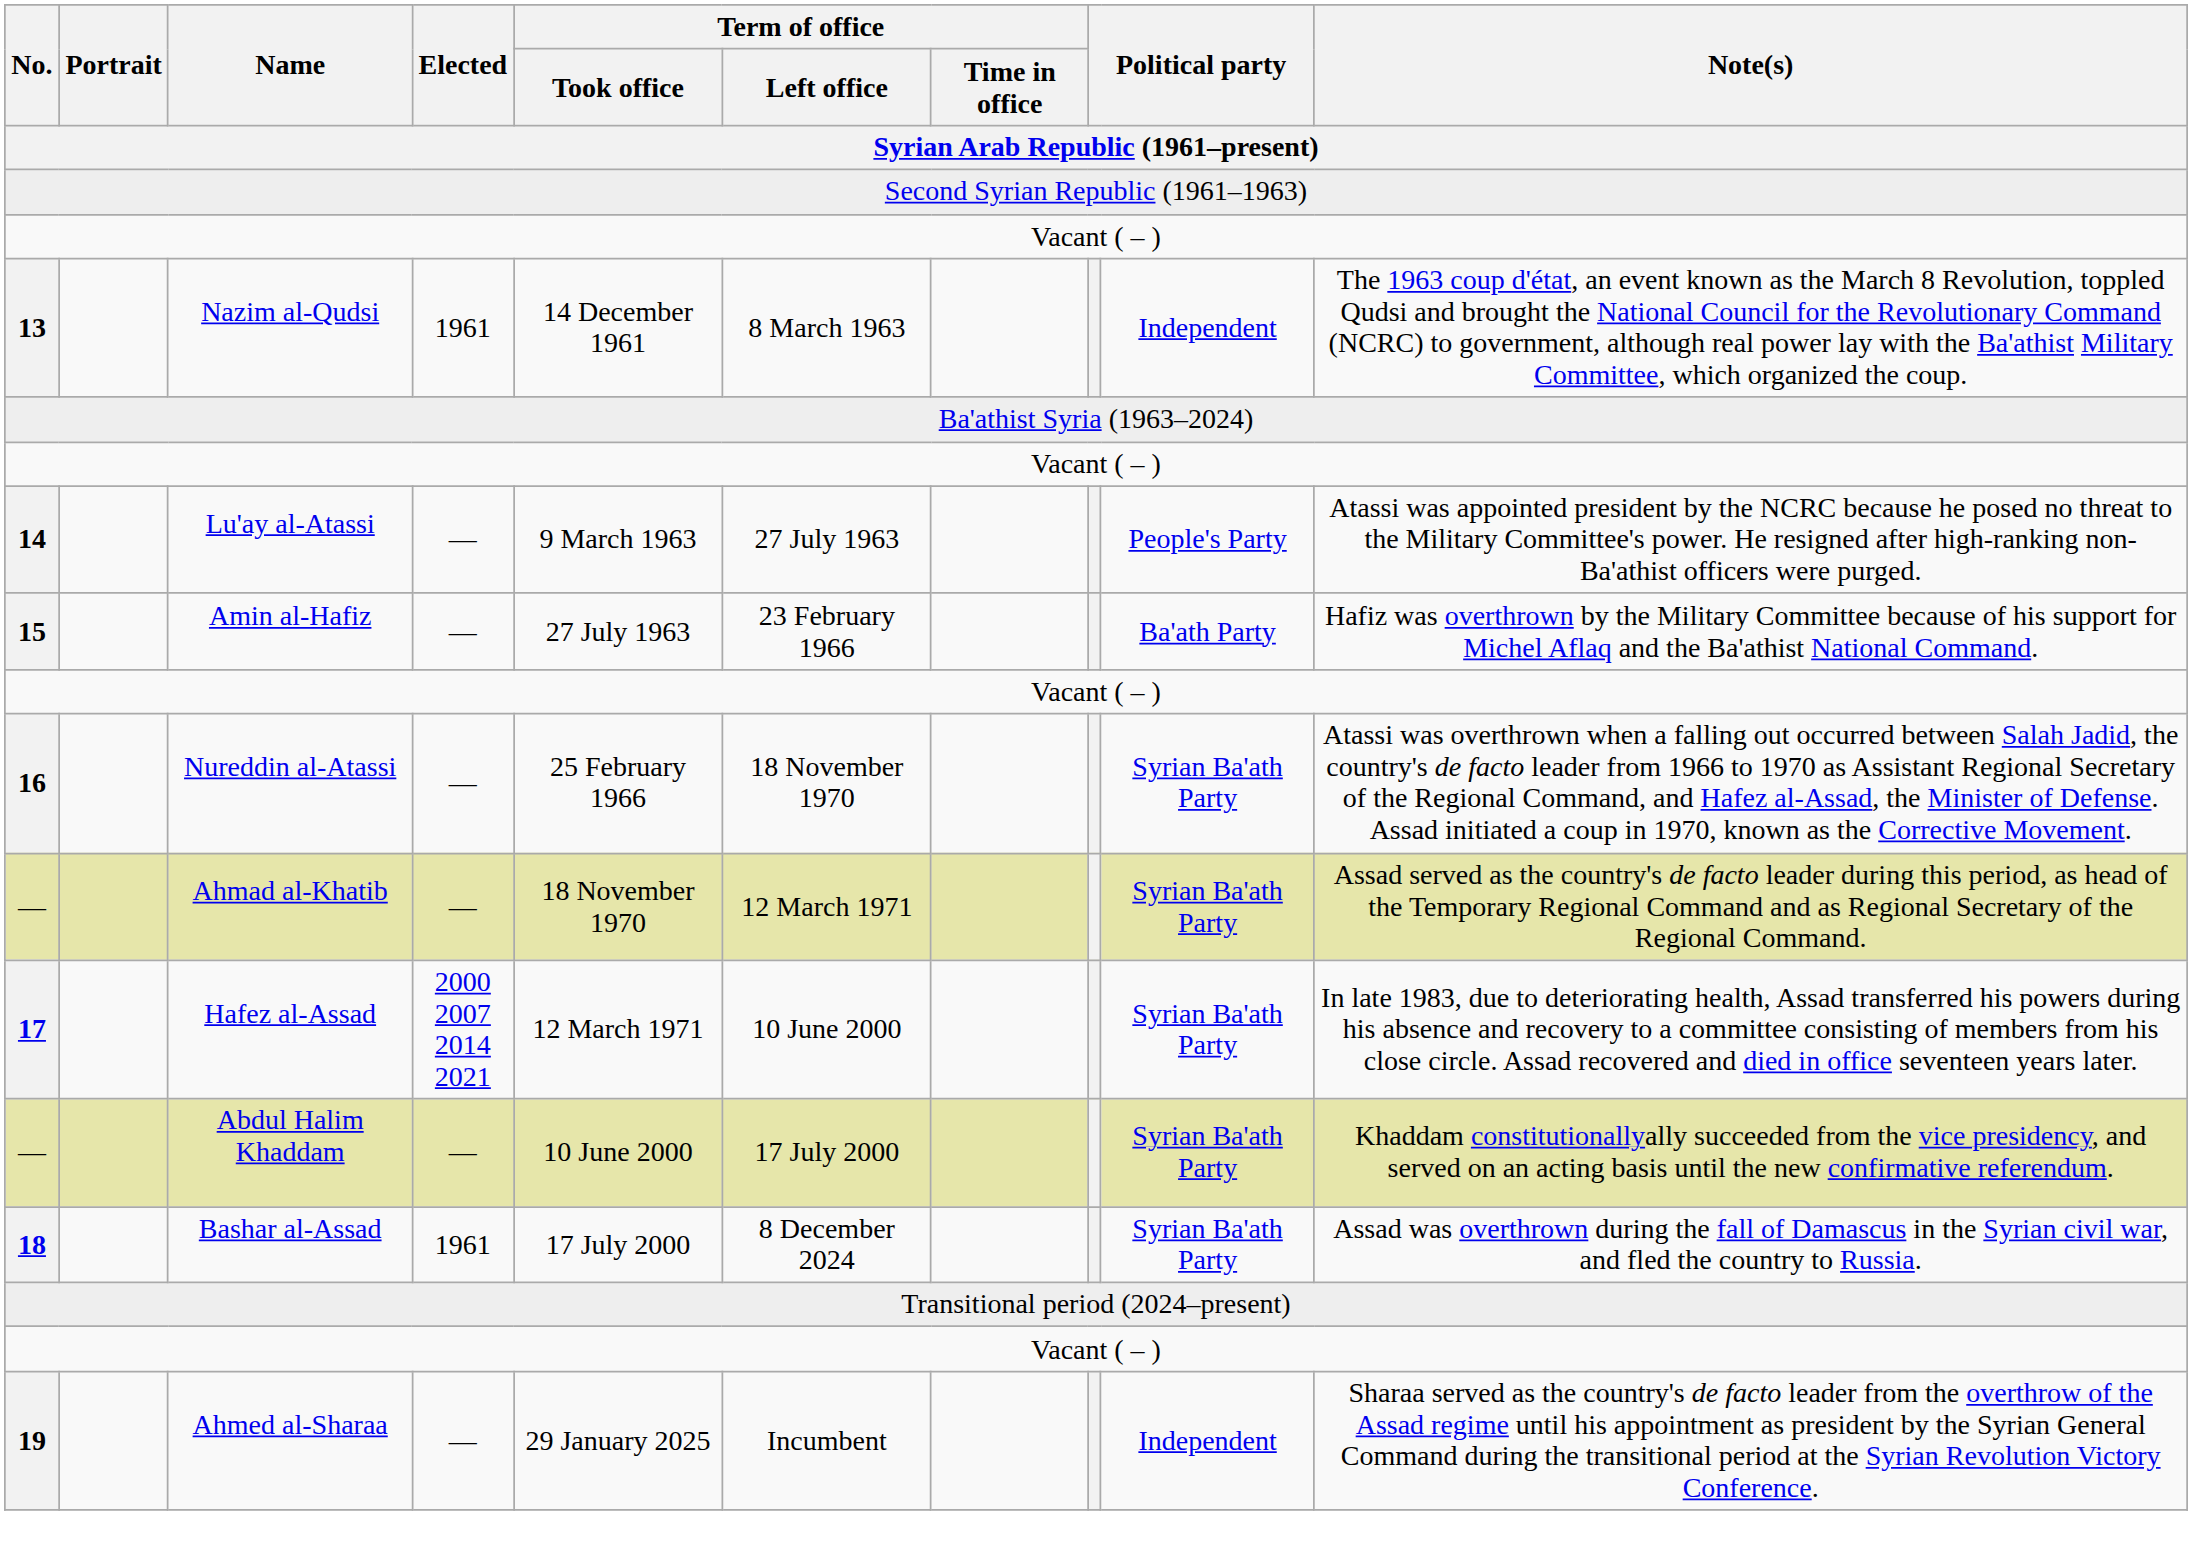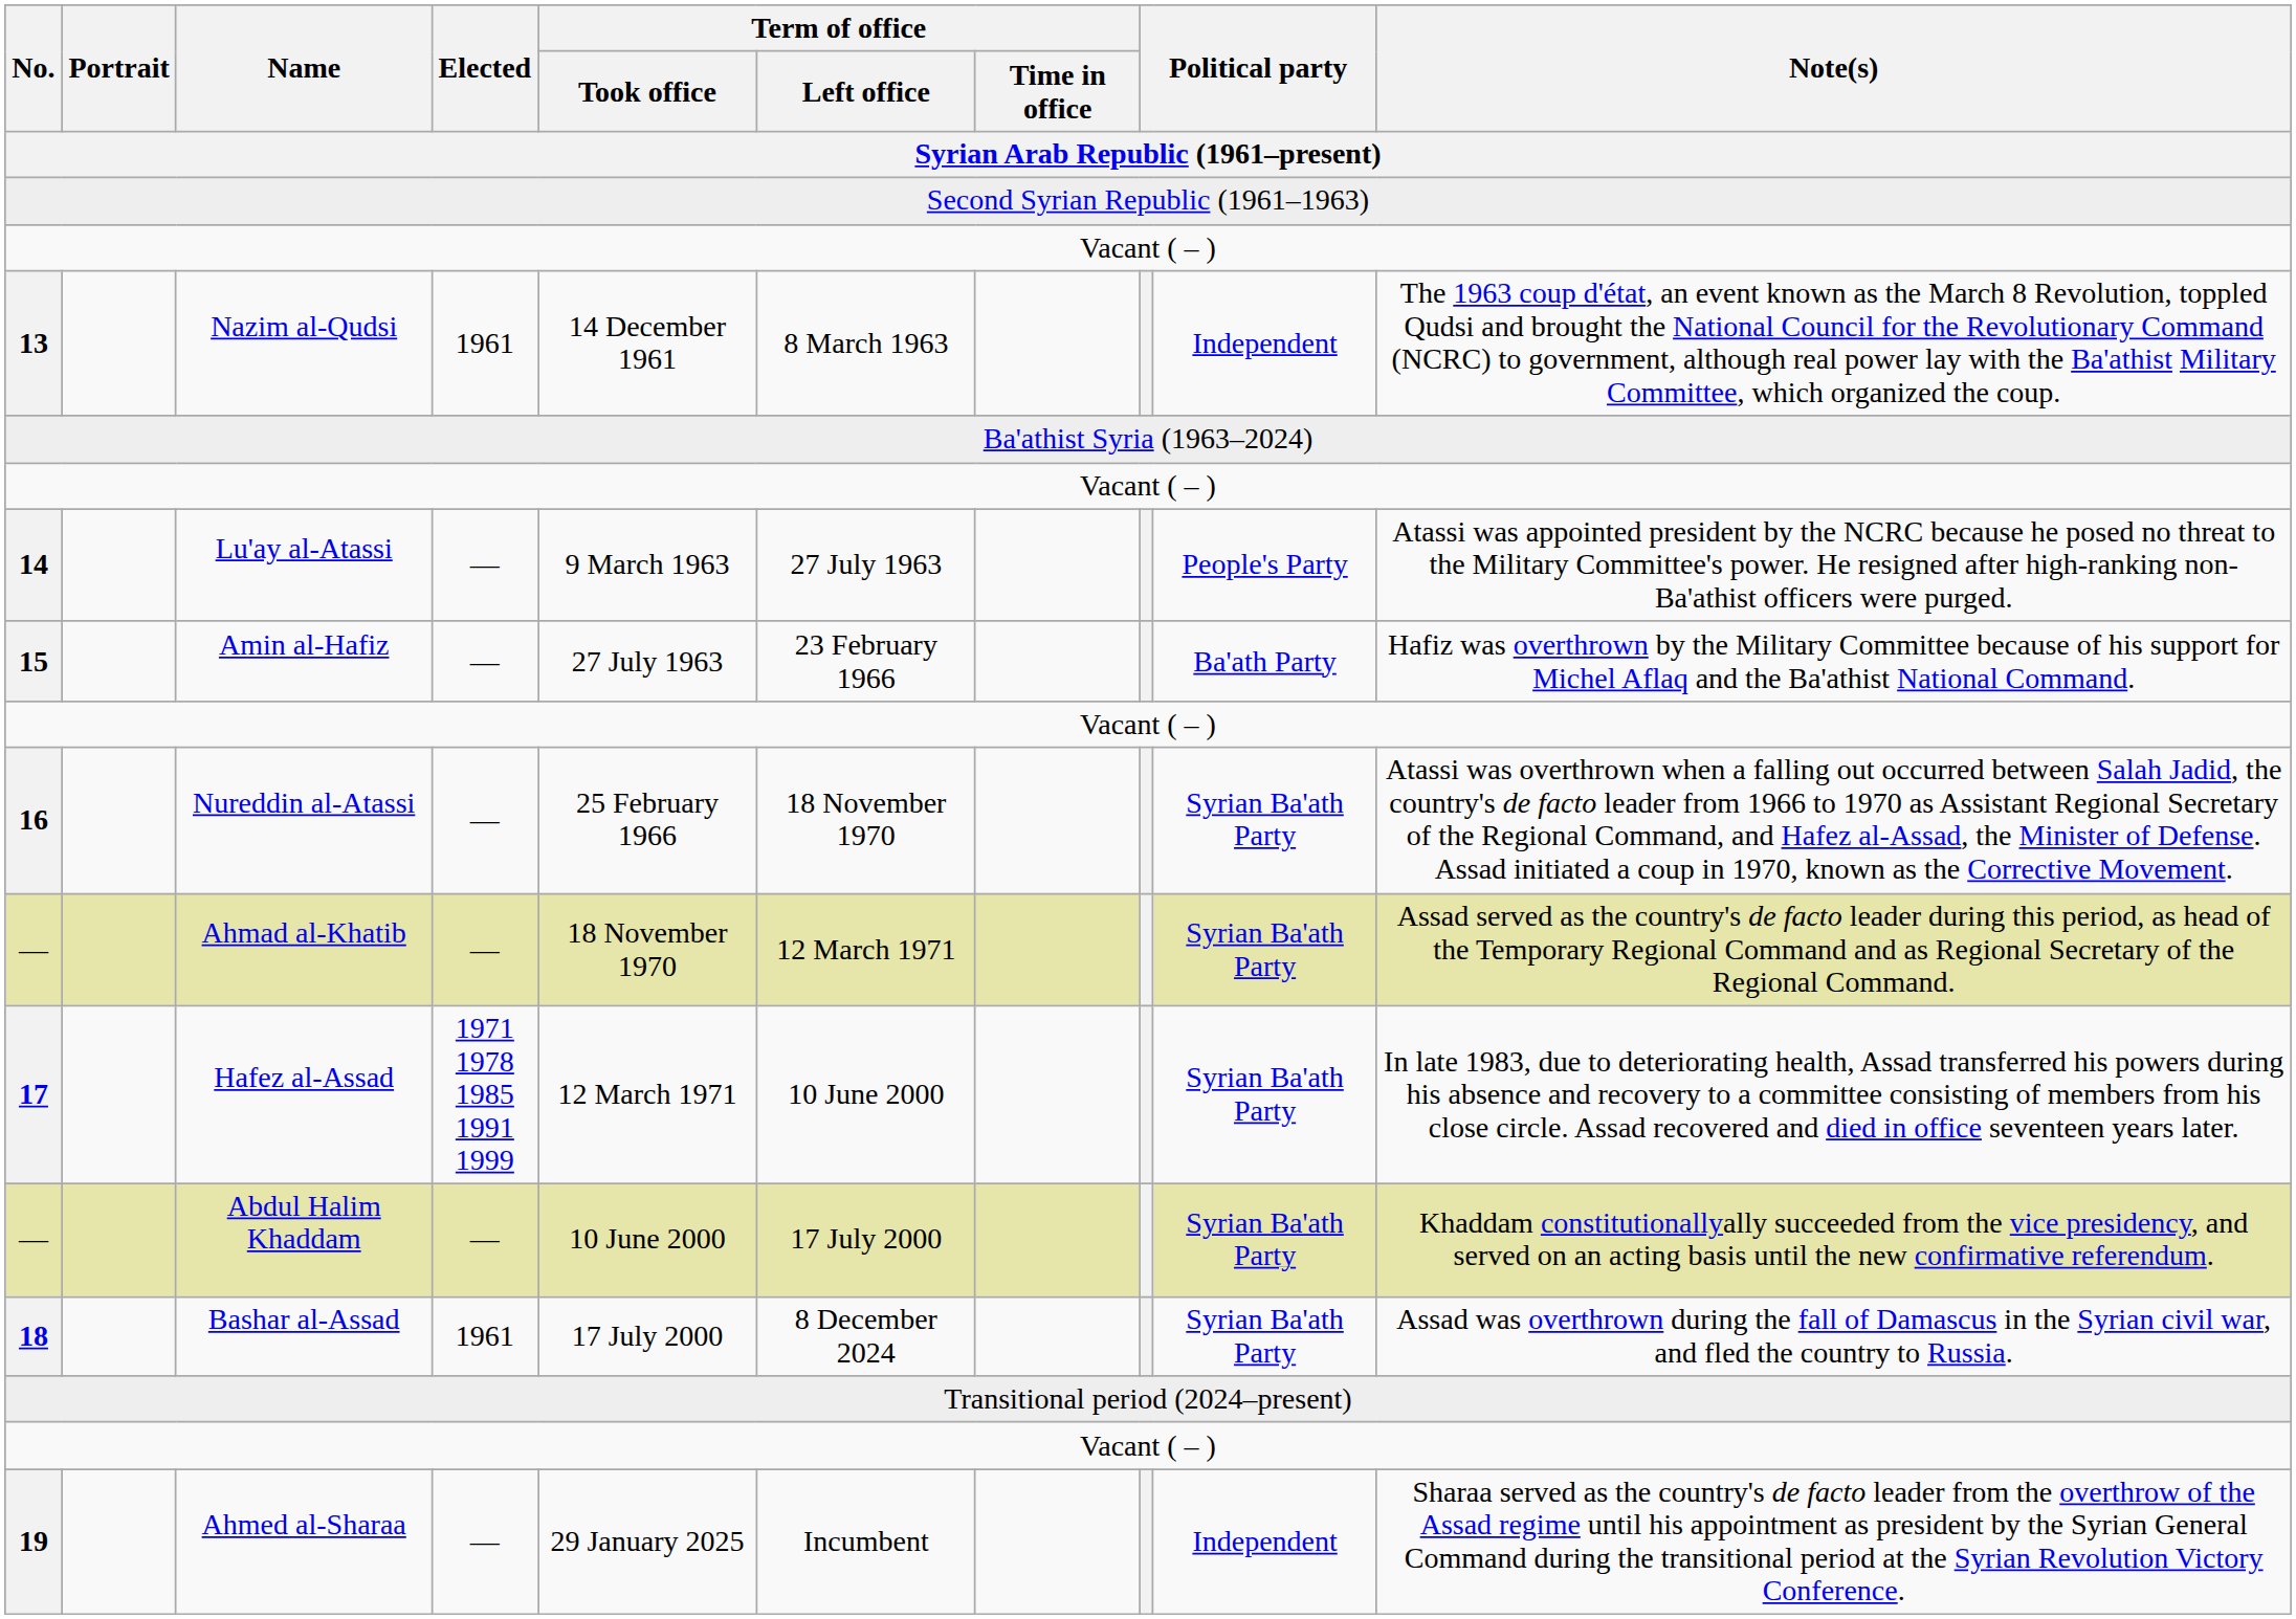Hafez al-Assad | Elected: 2000 2007 2014 2021 -> 1971 1978 1985 1991 1999
